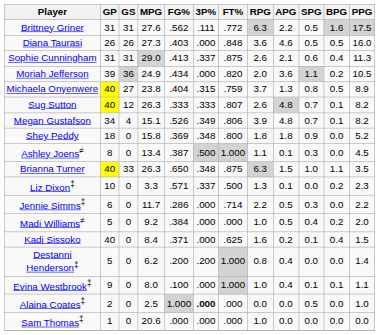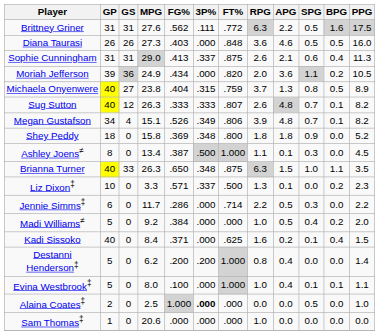Evina Westbrook‡ | GP: 9 -> 5
